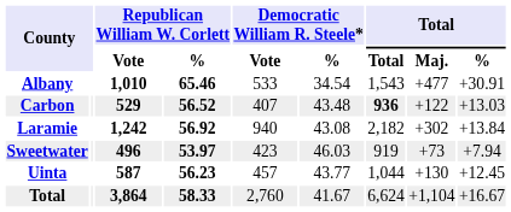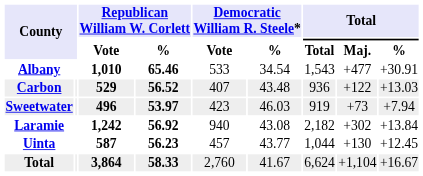Carbon | Total: bold -> normal
rows swapped: Laramie <-> Sweetwater
